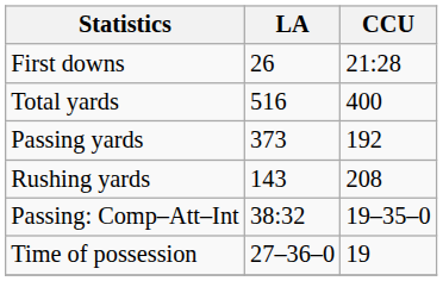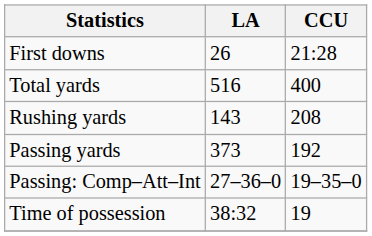rows swapped: Rushing yards <-> Passing yards
Passing: Comp–Att–Int | LA: 38:32 -> 27–36–0
Time of possession | LA: 27–36–0 -> 38:32
